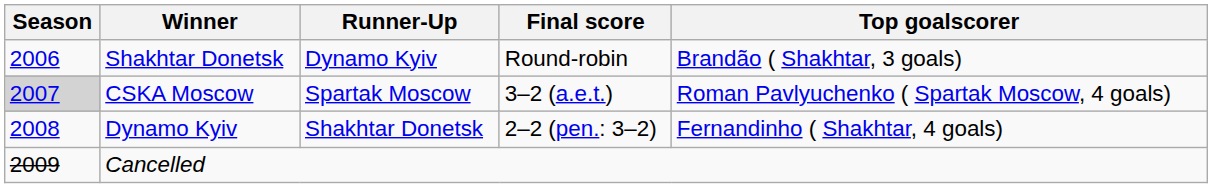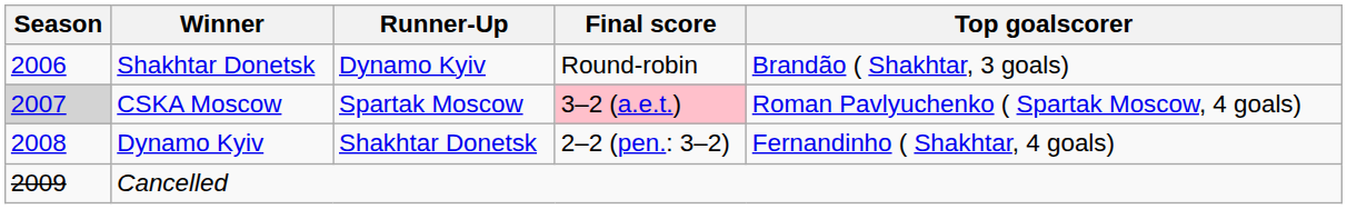CSKA Moscow | Final score: no background -> pink background
